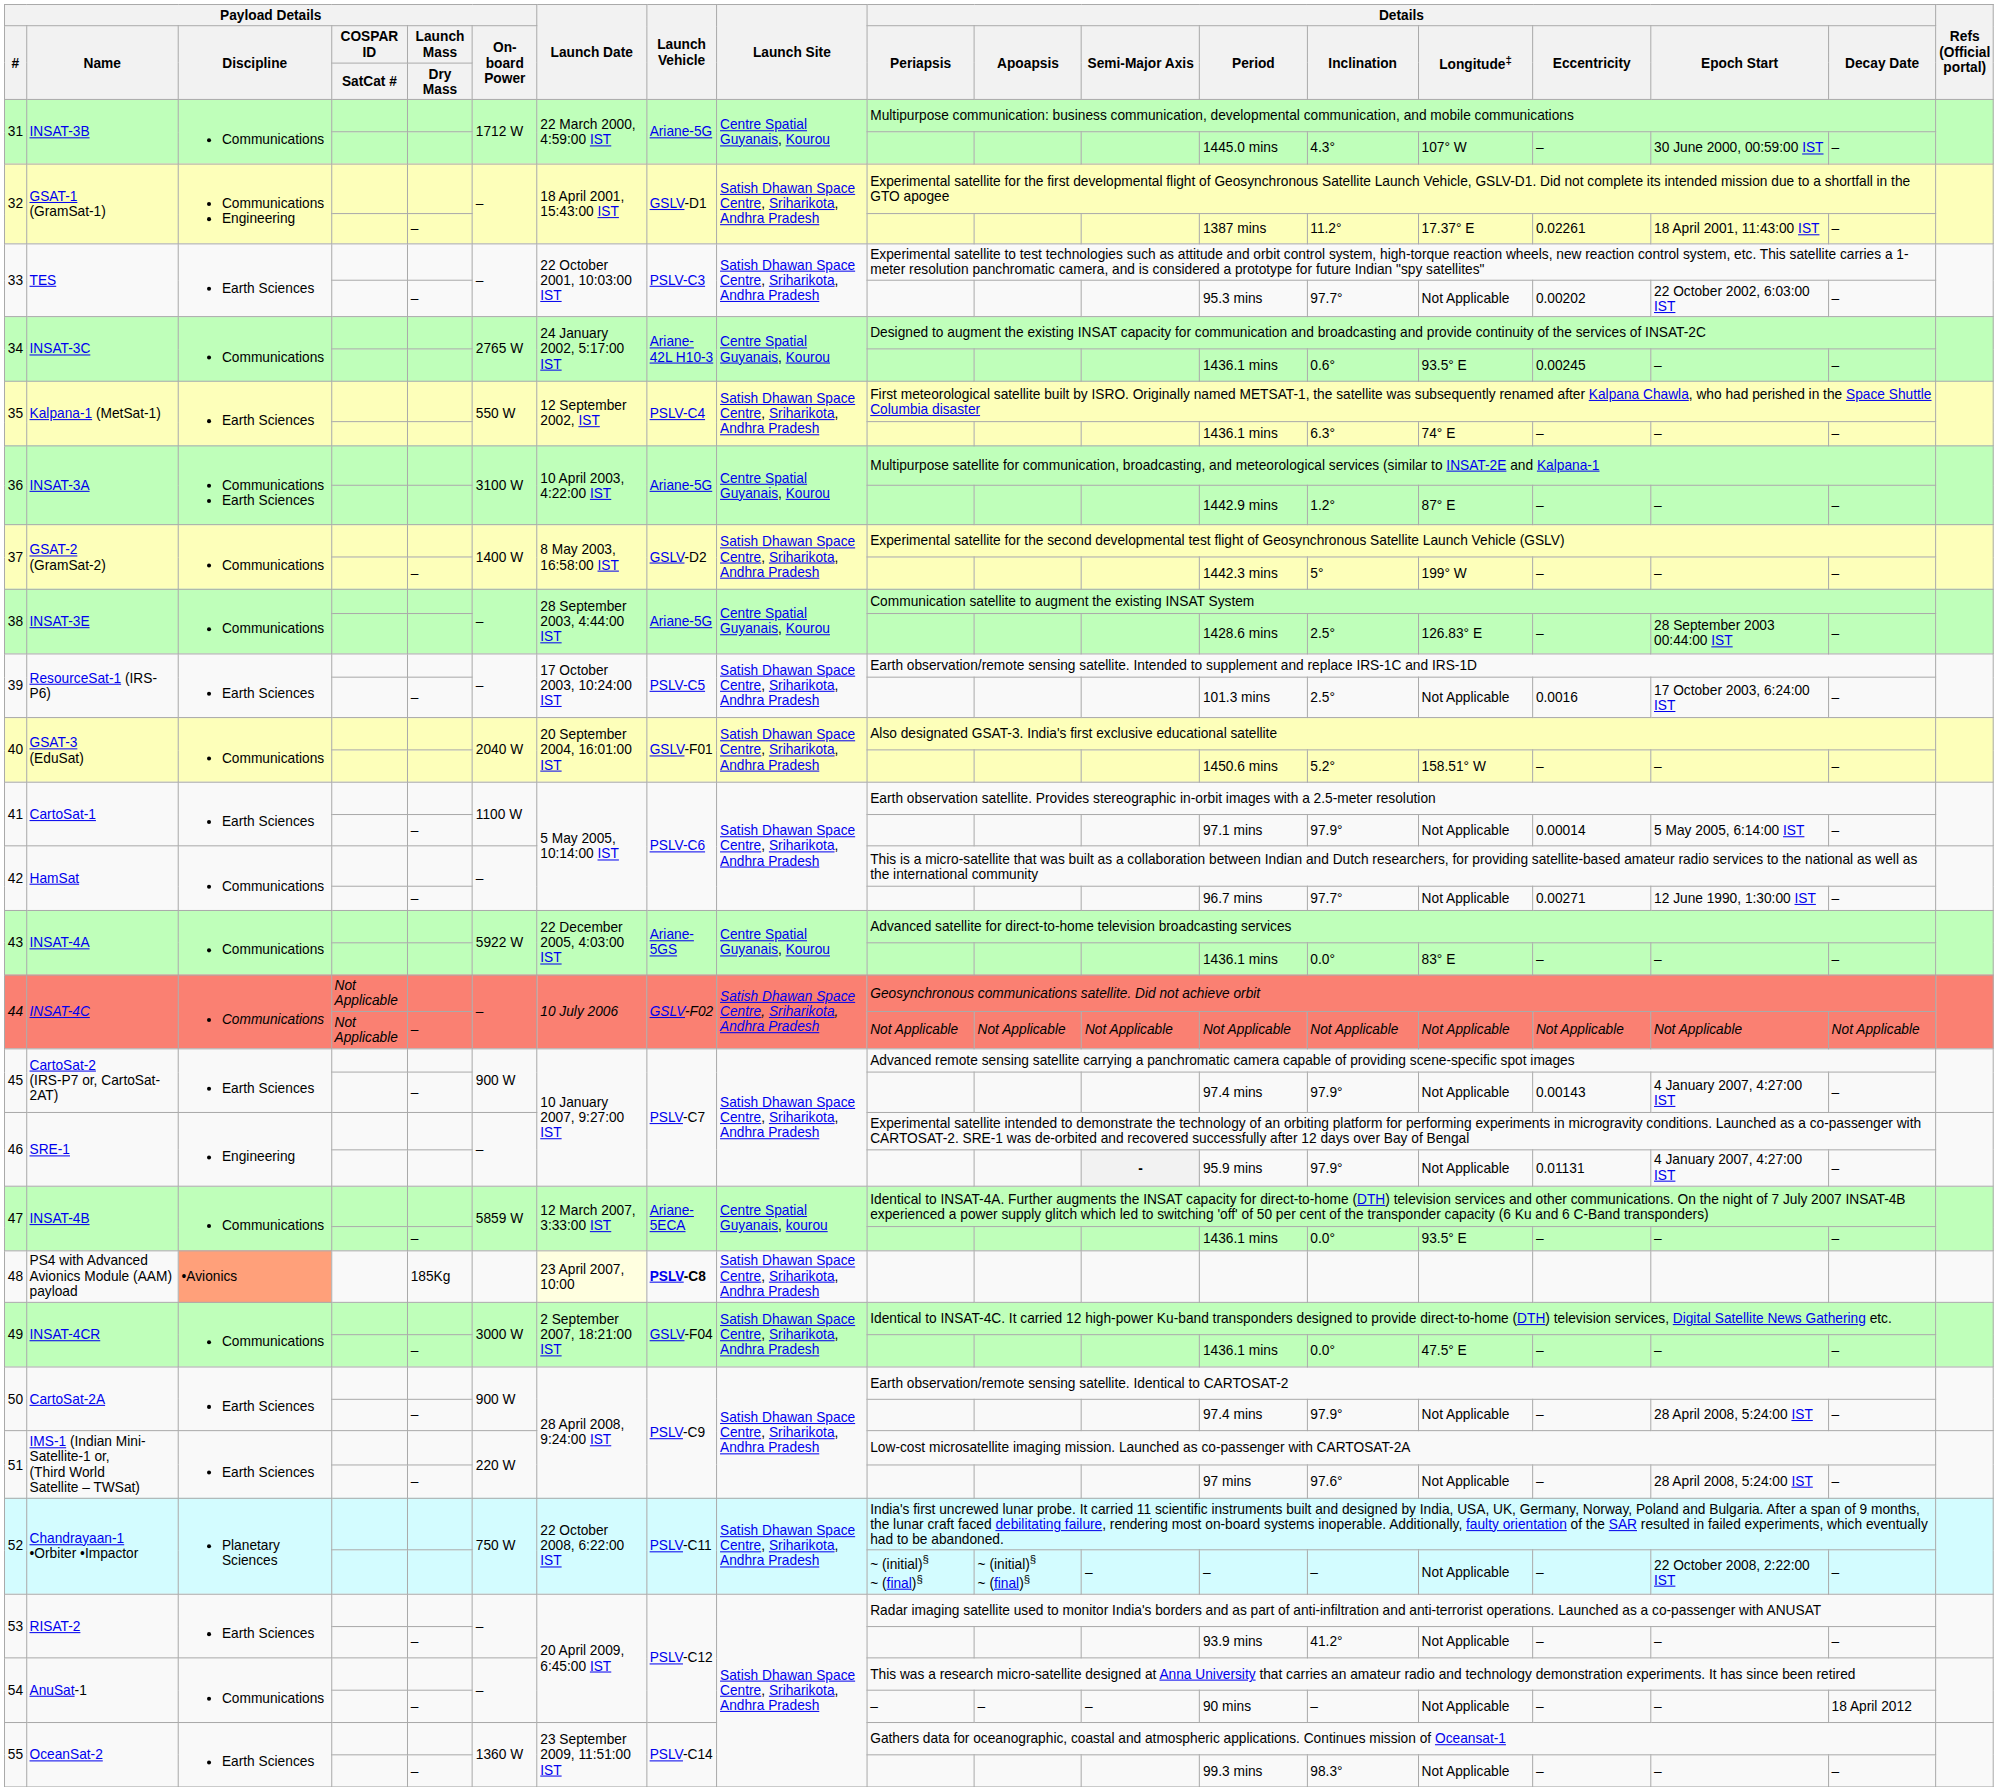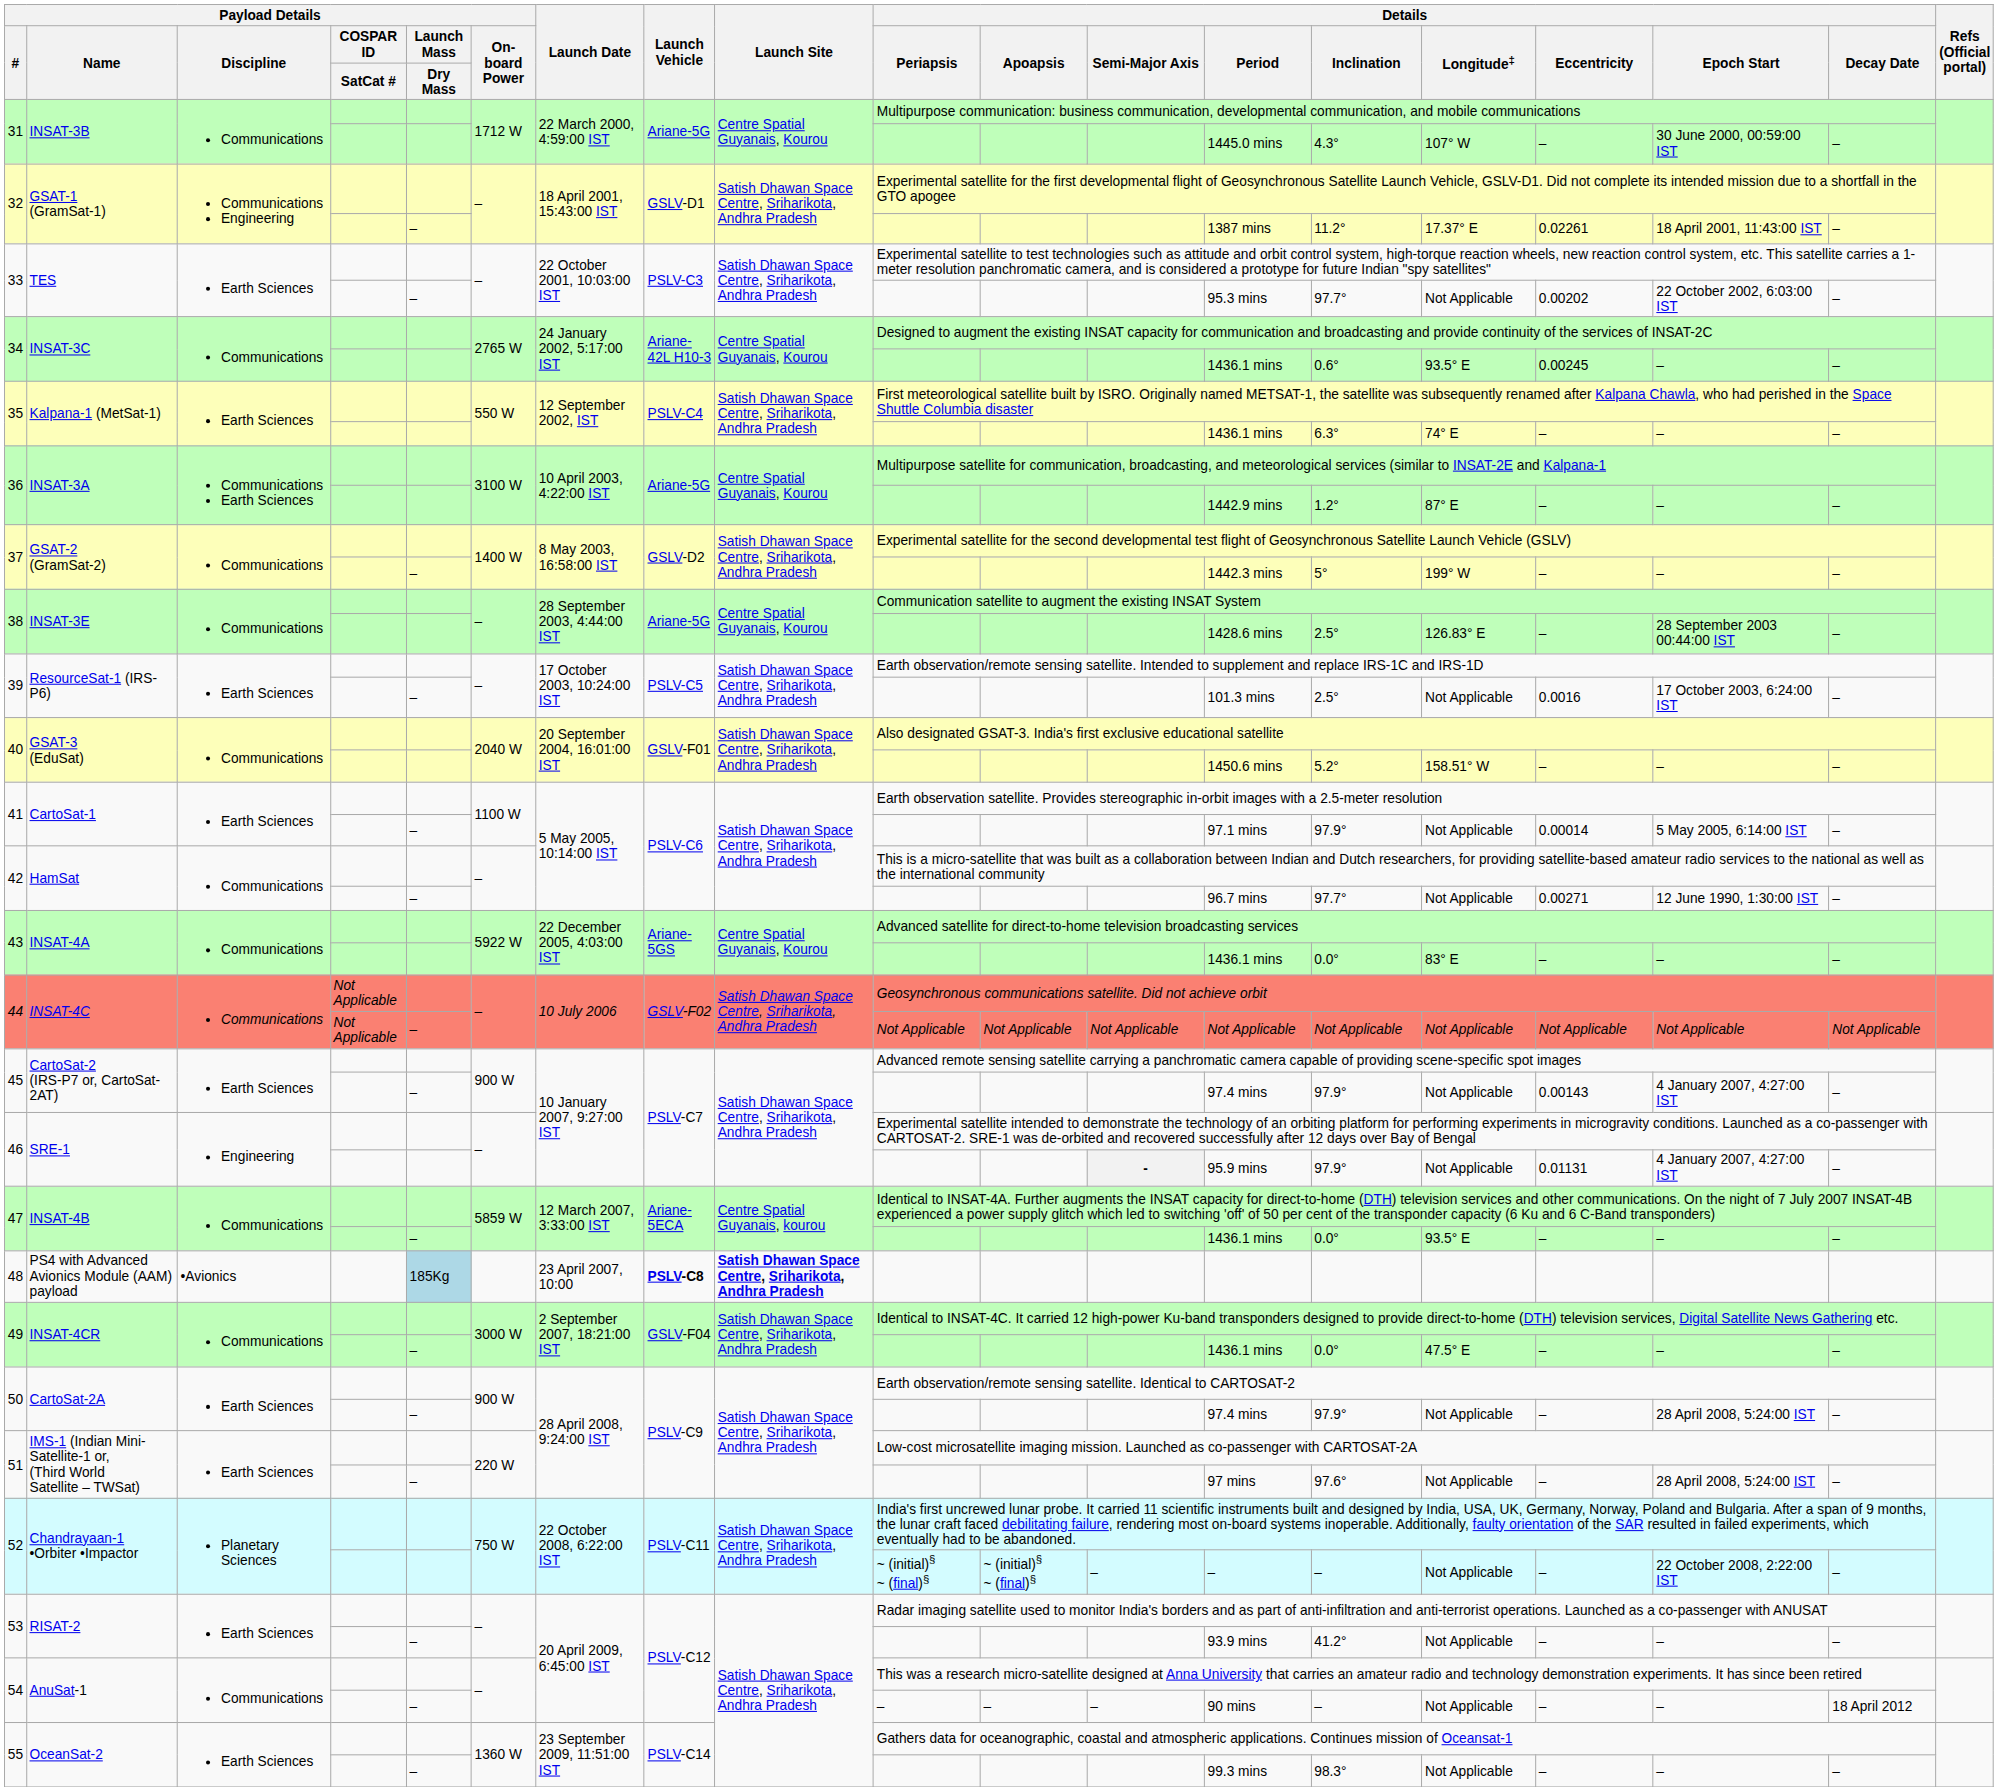48 | Payload Details / Discipline: lightsalmon background -> no background
48 | Payload Details / Launch Mass / Dry Mass: no background -> lightblue background
48 | Launch Date: lightyellow background -> no background
48 | Launch Site: normal -> bold
